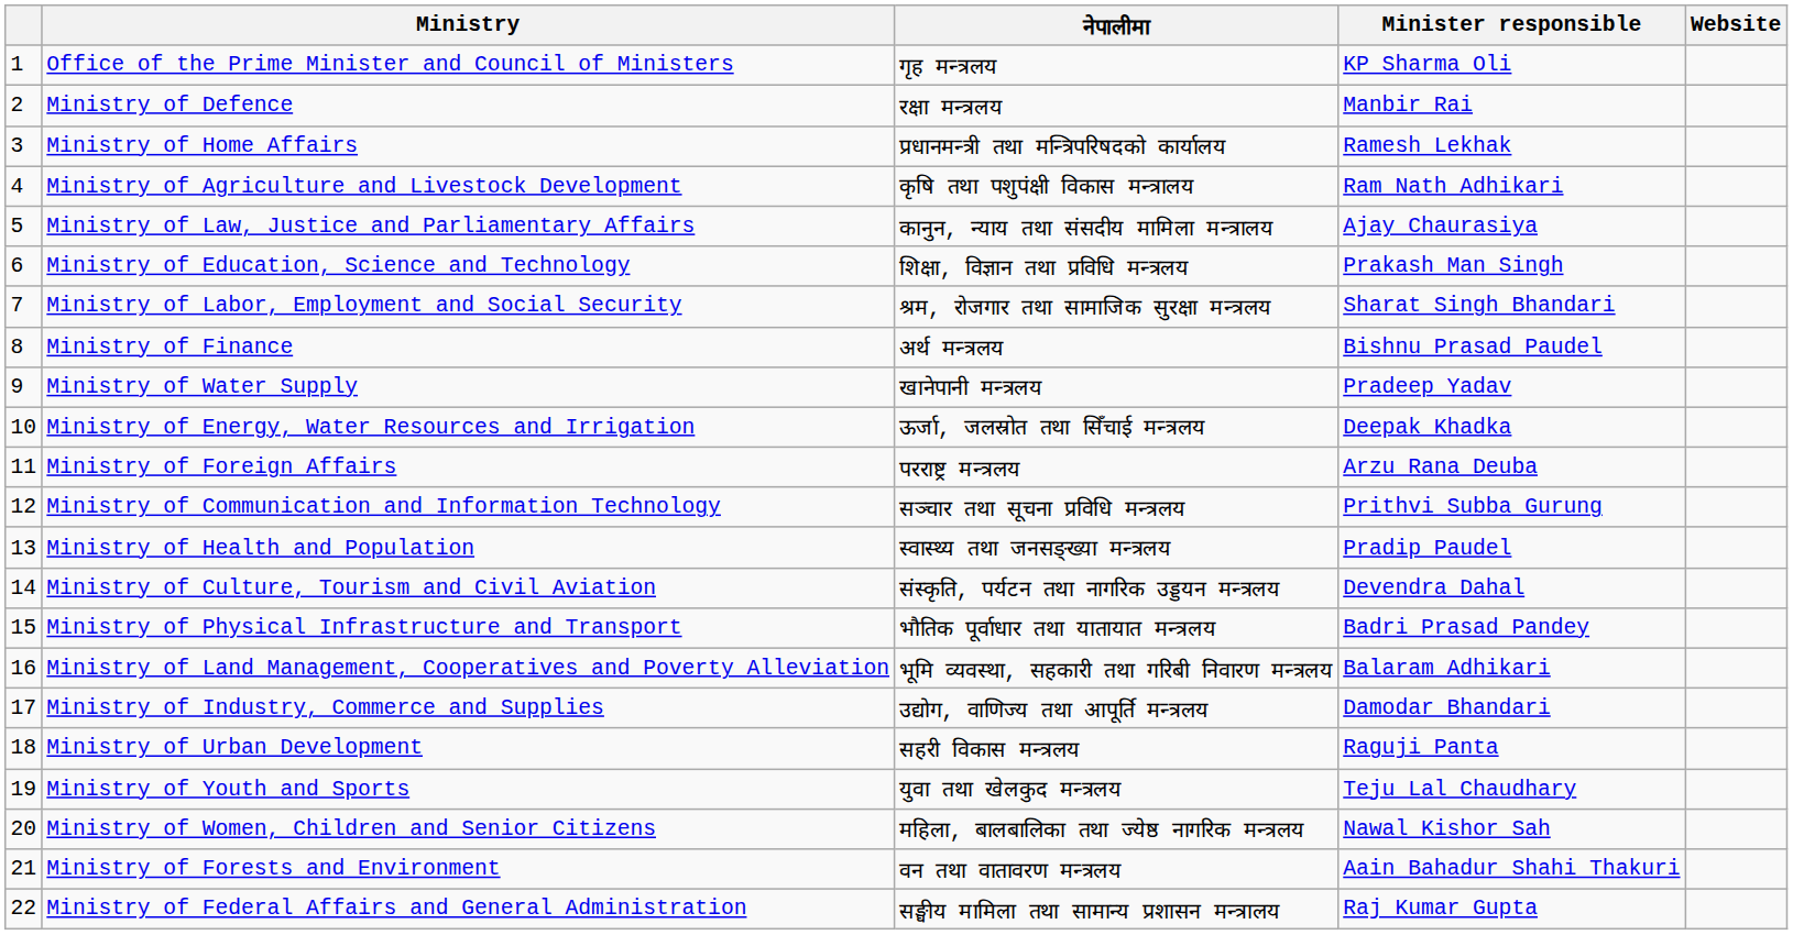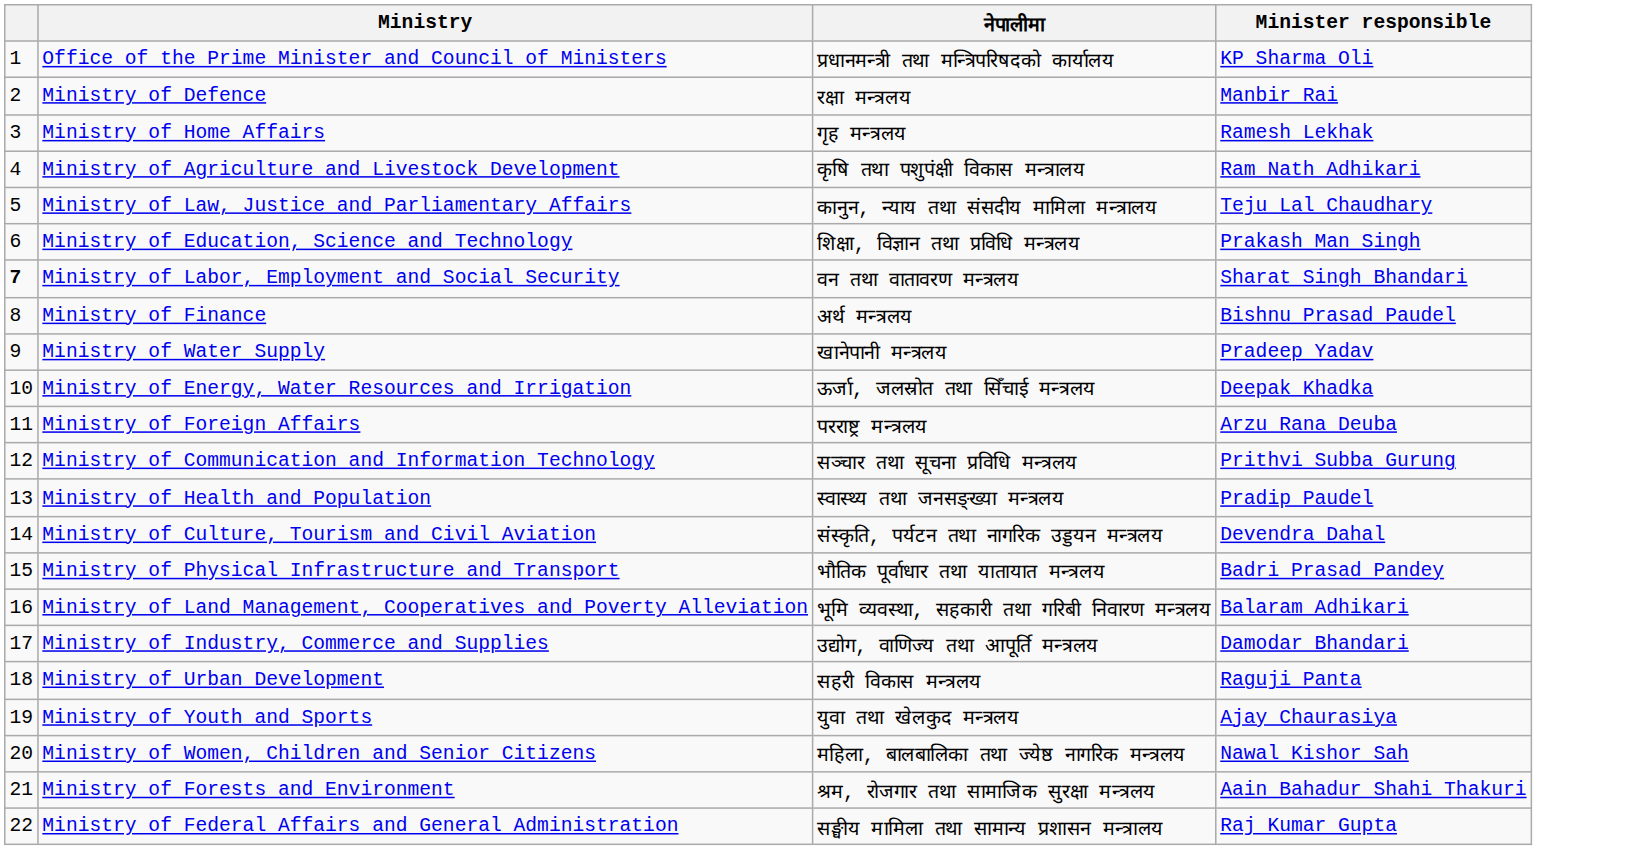- column: Website
Office of the Prime Minister and Council of Ministers | नेपालीमा: गृह मन्त्रलय -> प्रधानमन्त्री तथा मन्त्रिपरिषदको कार्यालय
Ministry of Home Affairs | नेपालीमा: प्रधानमन्त्री तथा मन्त्रिपरिषदको कार्यालय -> गृह मन्त्रलय
Ministry of Law, Justice and Parliamentary Affairs | Minister responsible: Ajay Chaurasiya -> Teju Lal Chaudhary
Ministry of Labor, Employment and Social Security | column 1: normal -> bold
Ministry of Labor, Employment and Social Security | नेपालीमा: श्रम, रोजगार तथा सामाजिक सुरक्षा मन्त्रलय -> वन तथा वातावरण मन्त्रलय
Ministry of Youth and Sports | Minister responsible: Teju Lal Chaudhary -> Ajay Chaurasiya
Ministry of Forests and Environment | नेपालीमा: वन तथा वातावरण मन्त्रलय -> श्रम, रोजगार तथा सामाजिक सुरक्षा मन्त्रलय
